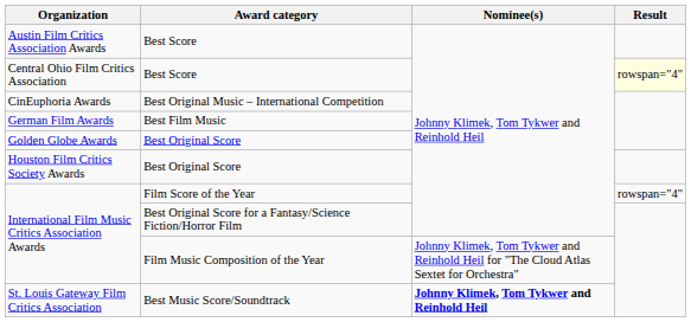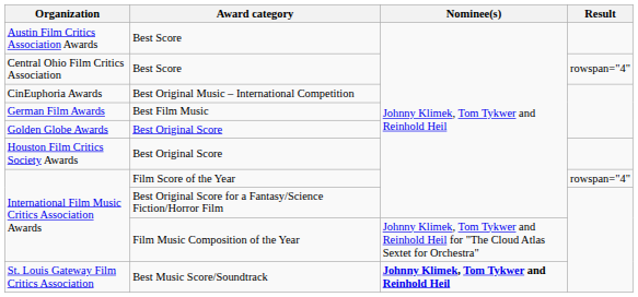Central Ohio Film Critics Association | Result: lightyellow background -> no background
